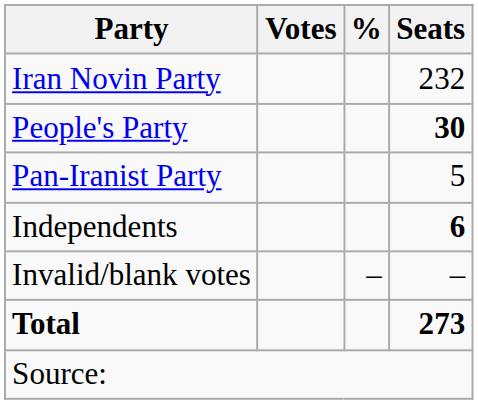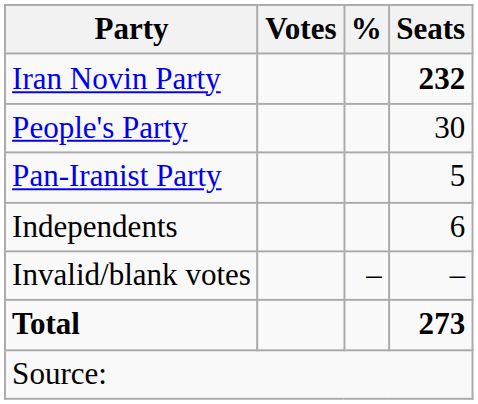Iran Novin Party | Seats: normal -> bold
People's Party | Seats: bold -> normal
Independents | Seats: bold -> normal
